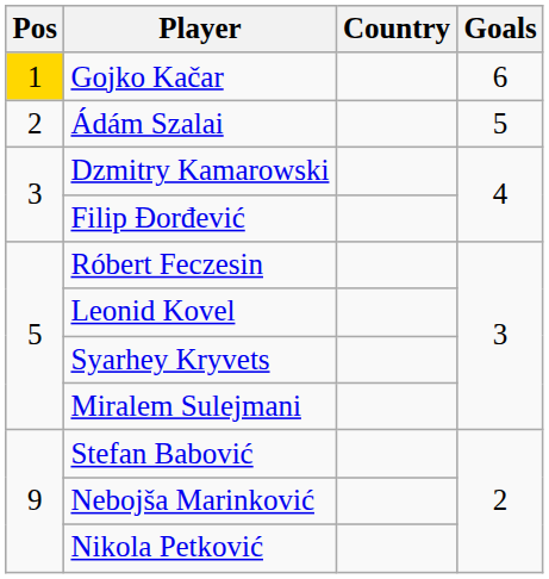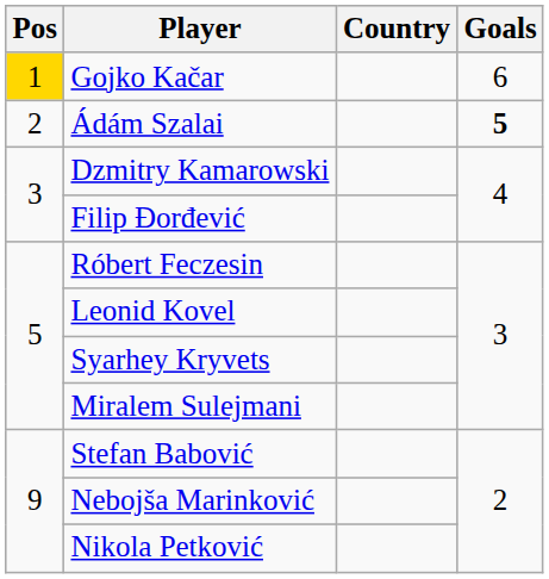Ádám Szalai | Goals: normal -> bold
